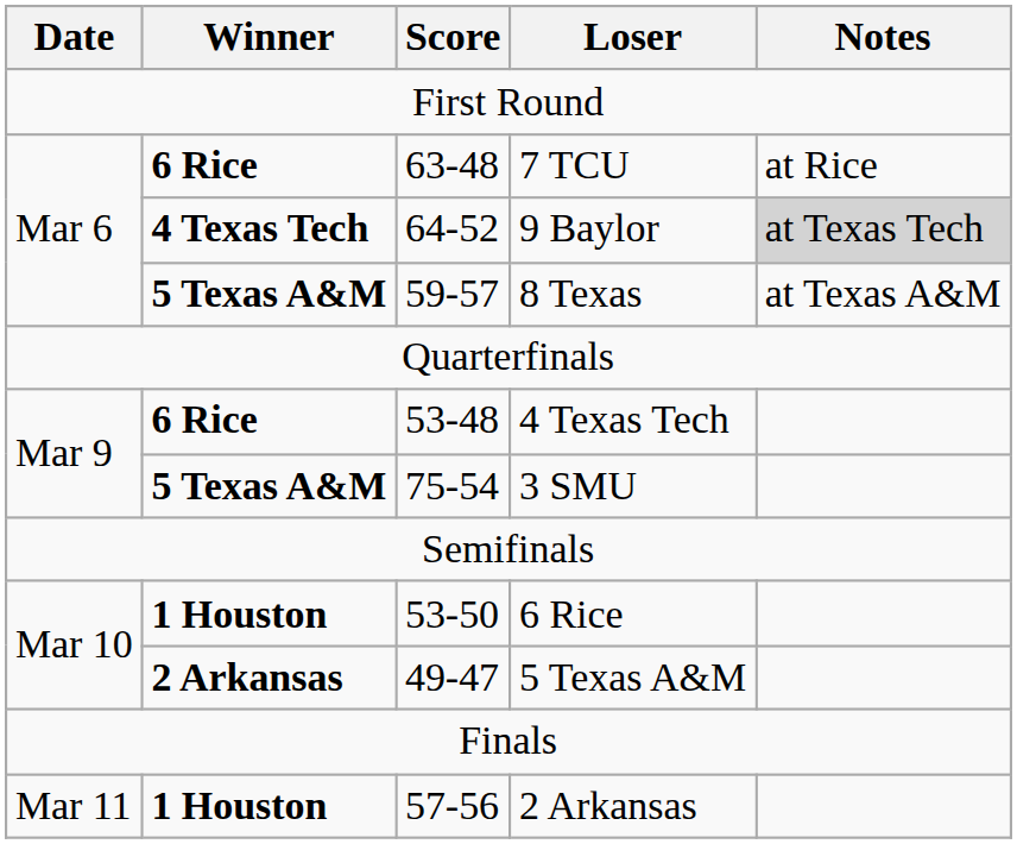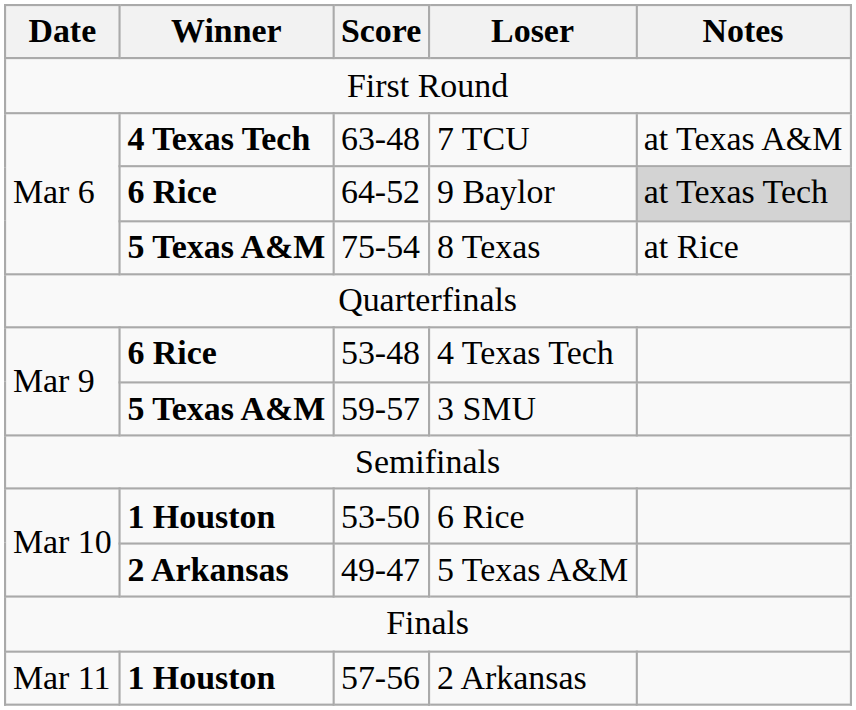7 TCU | Winner: 6 Rice -> 4 Texas Tech
7 TCU | Notes: at Rice -> at Texas A&M
9 Baylor | Winner: 4 Texas Tech -> 6 Rice
8 Texas | Score: 59-57 -> 75-54
8 Texas | Notes: at Texas A&M -> at Rice
3 SMU | Score: 75-54 -> 59-57
